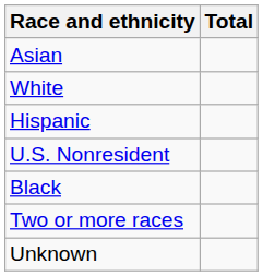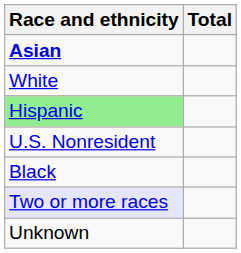Asian | Race and ethnicity: normal -> bold
Hispanic | Race and ethnicity: no background -> lightgreen background
Two or more races | Race and ethnicity: no background -> lavender background
